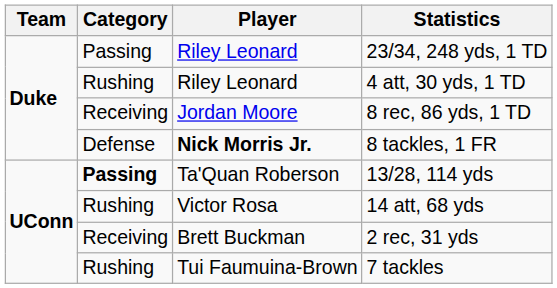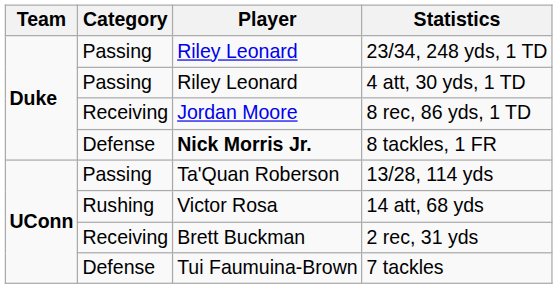4 att, 30 yds, 1 TD | Category: Rushing -> Passing
13/28, 114 yds | Category: bold -> normal
7 tackles | Category: Rushing -> Defense
